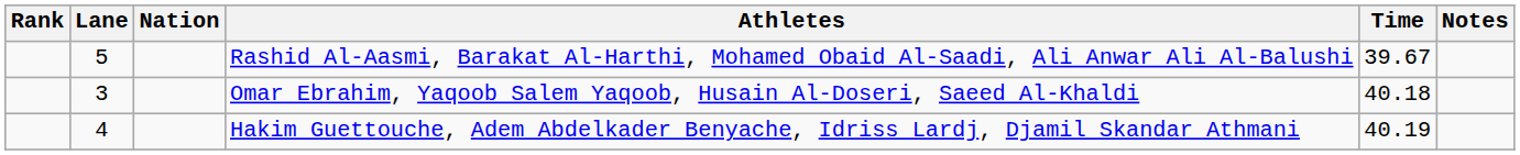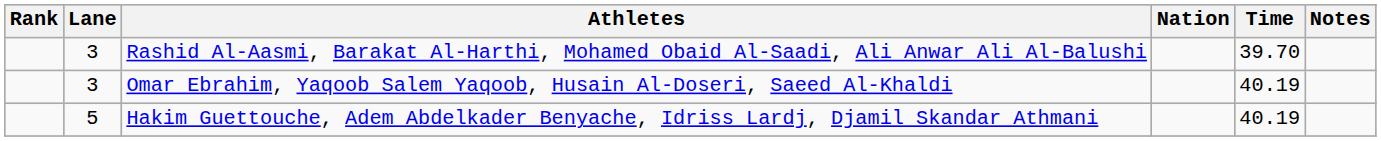columns swapped: Nation <-> Athletes
row 2 | Lane: 5 -> 3
row 2 | Time: 39.67 -> 39.70
row 3 | Time: 40.18 -> 40.19
row 4 | Lane: 4 -> 5
